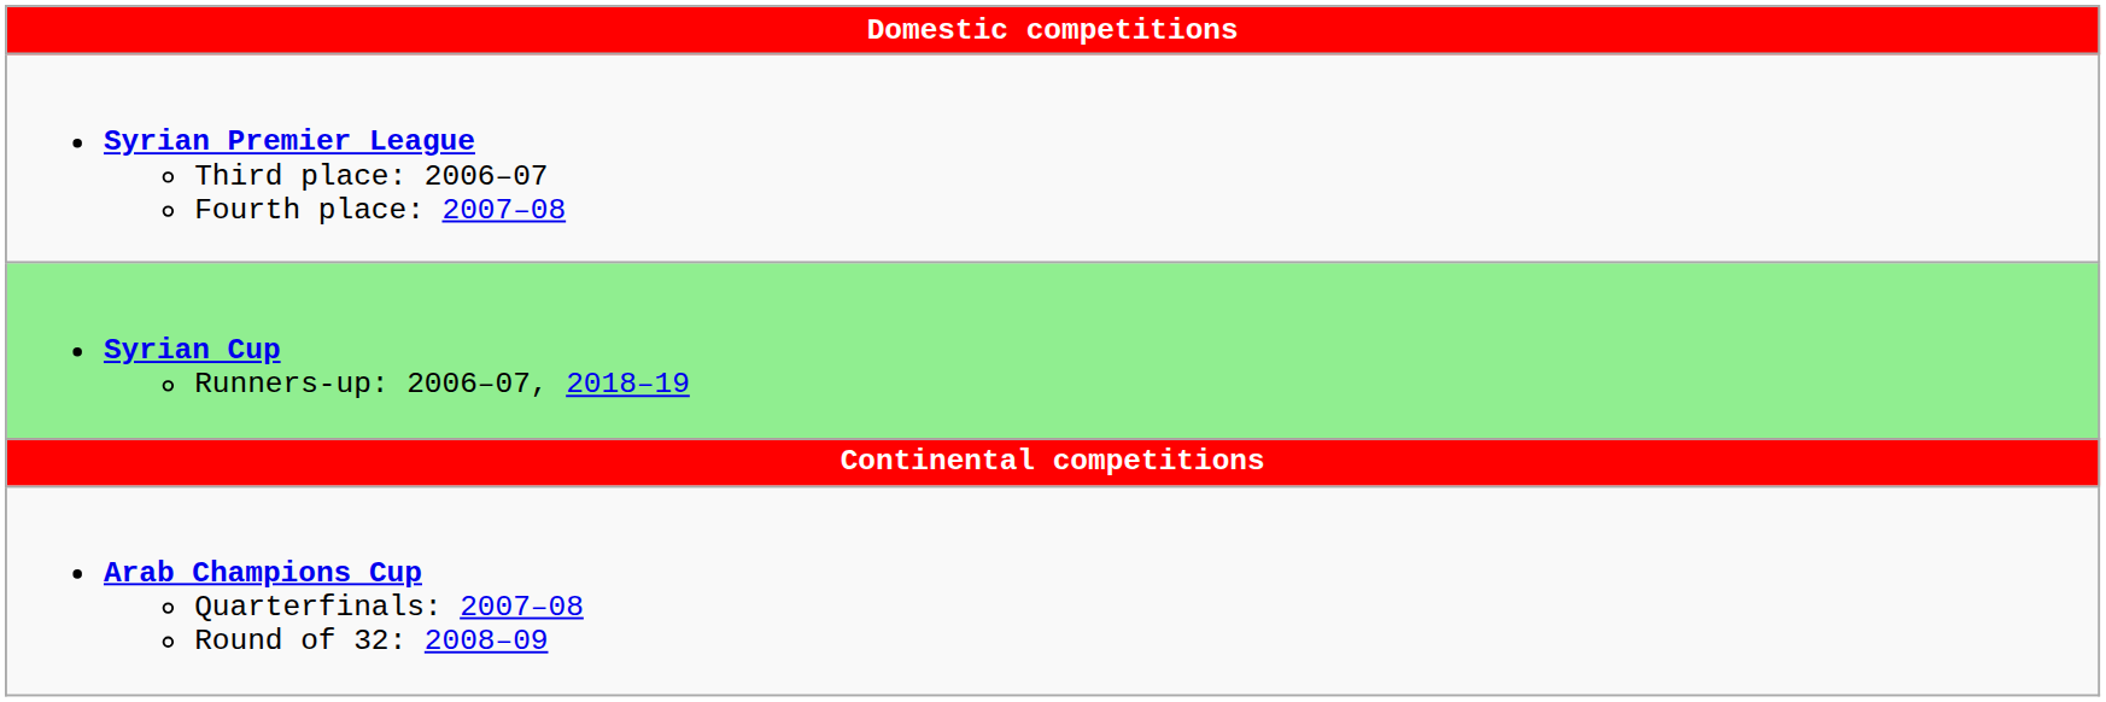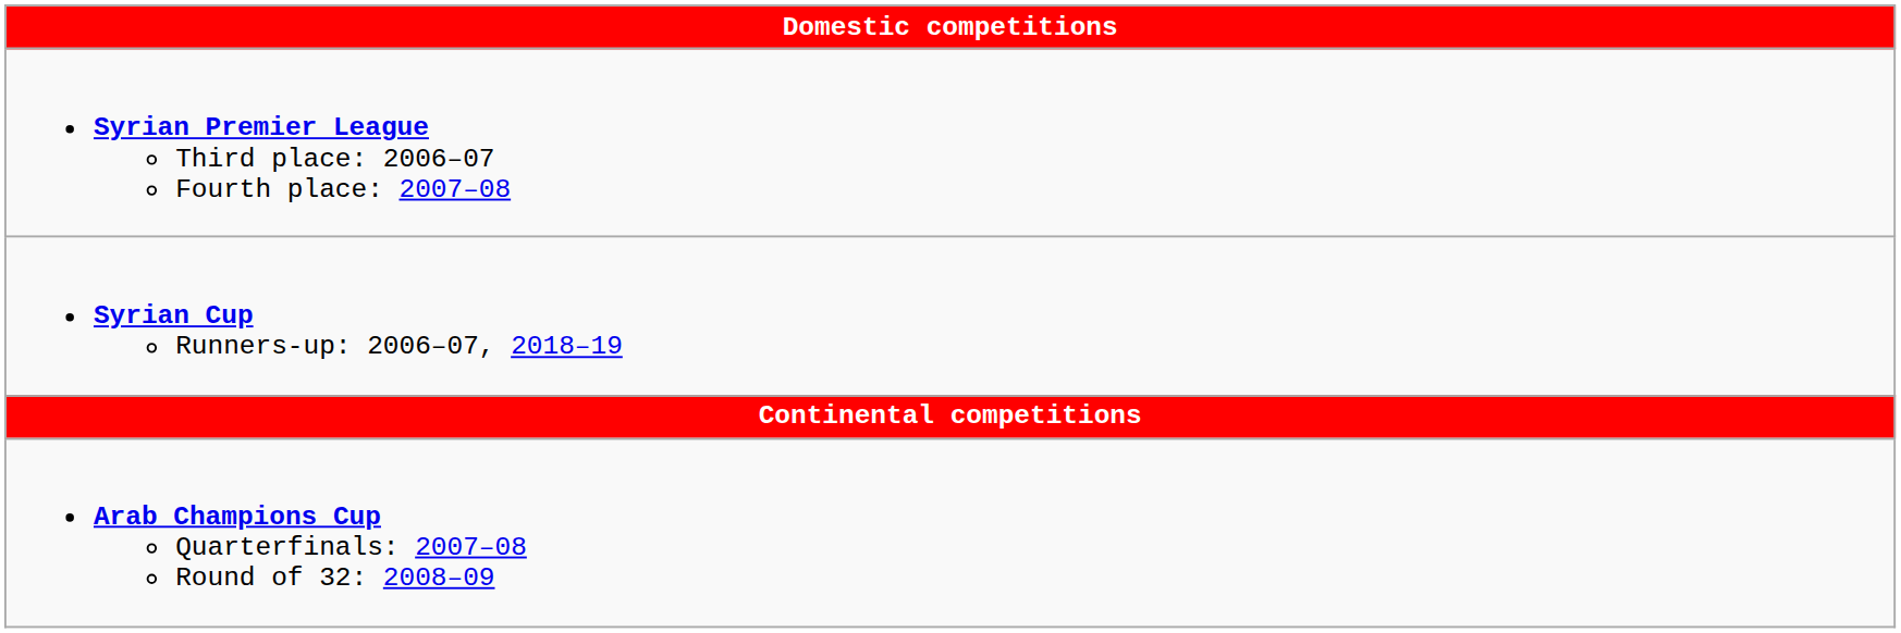row 3 | column 1: lightgreen background -> no background
